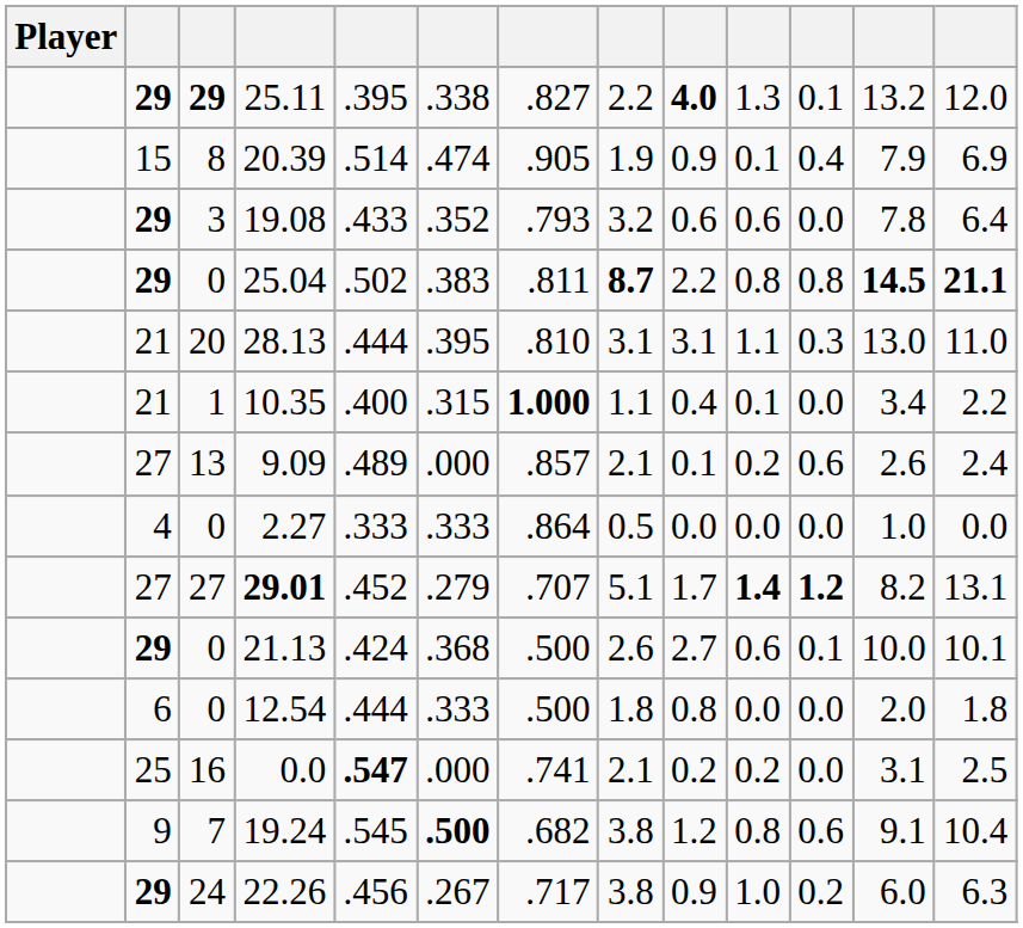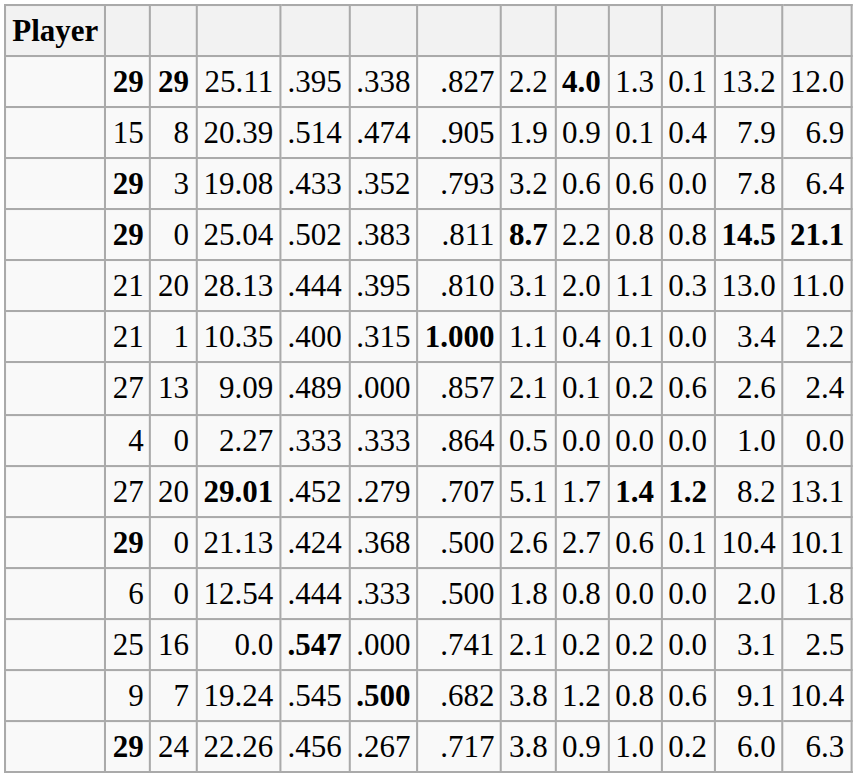28.13 | column 9: 3.1 -> 2.0
29.01 | column 3: 27 -> 20
21.13 | column 12: 10.0 -> 10.4
